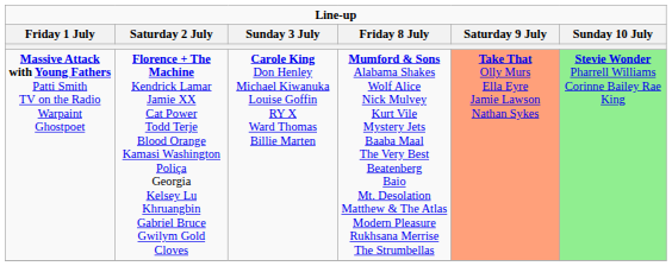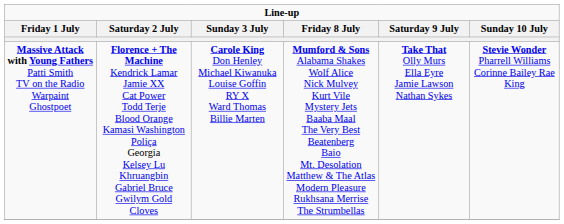row 4 | Saturday 9 July: lightsalmon background -> no background
row 4 | Sunday 10 July: lightgreen background -> no background
